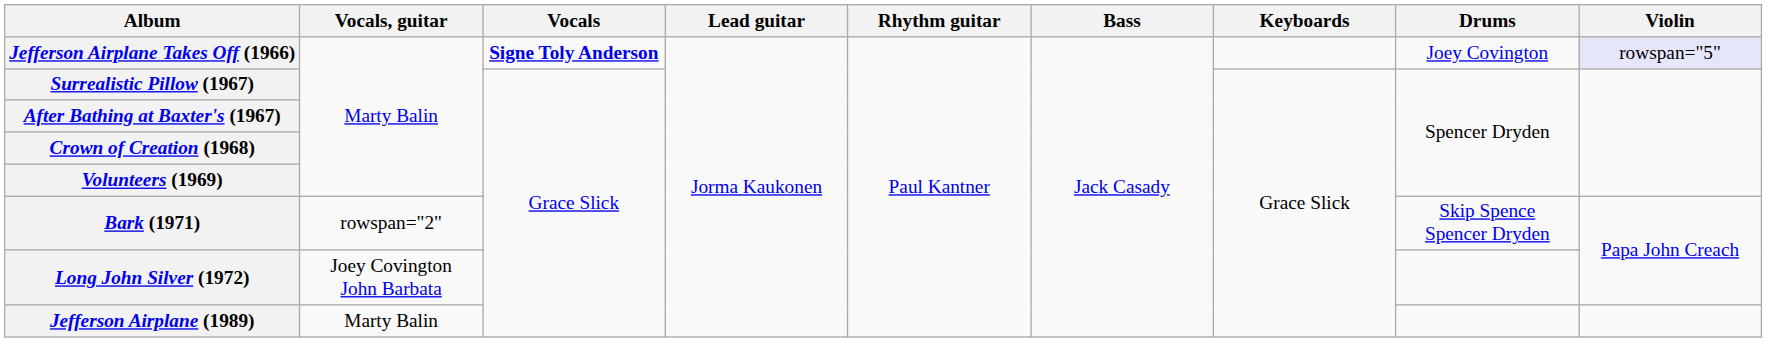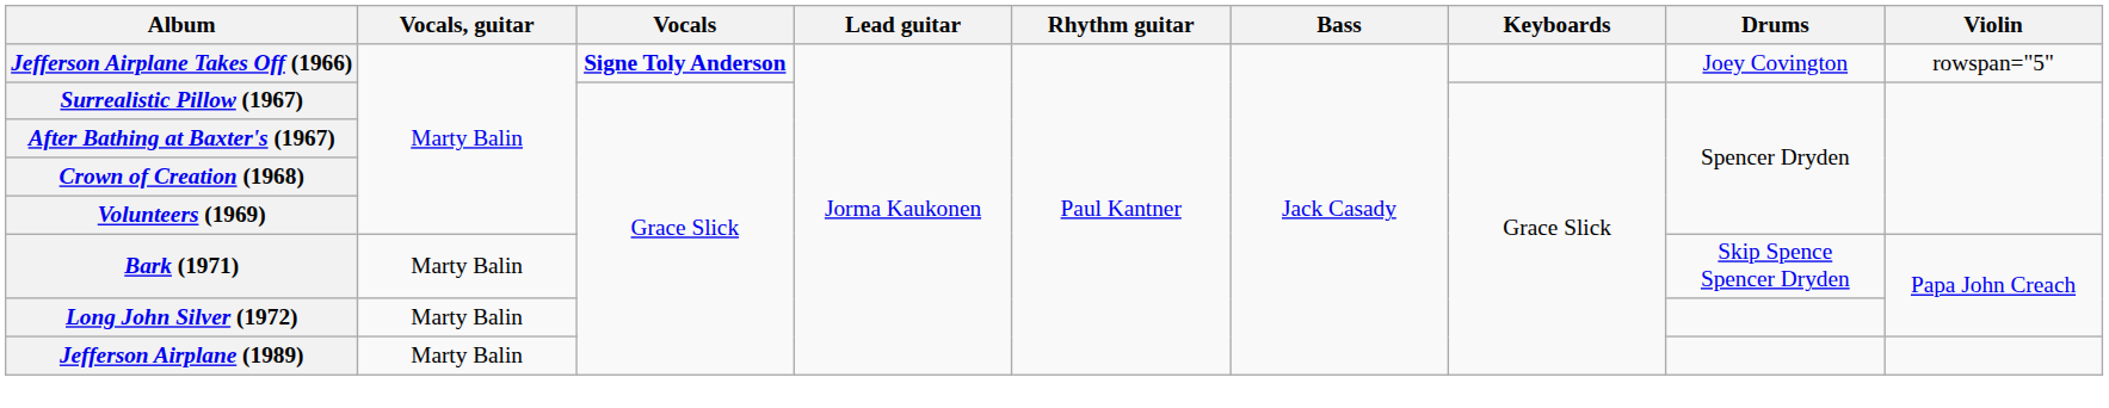Jefferson Airplane Takes Off (1966) | Violin: lavender background -> no background
Bark (1971) | Vocals, guitar: rowspan="2" -> Marty Balin
Long John Silver (1972) | Vocals, guitar: Joey Covington John Barbata -> Marty Balin
